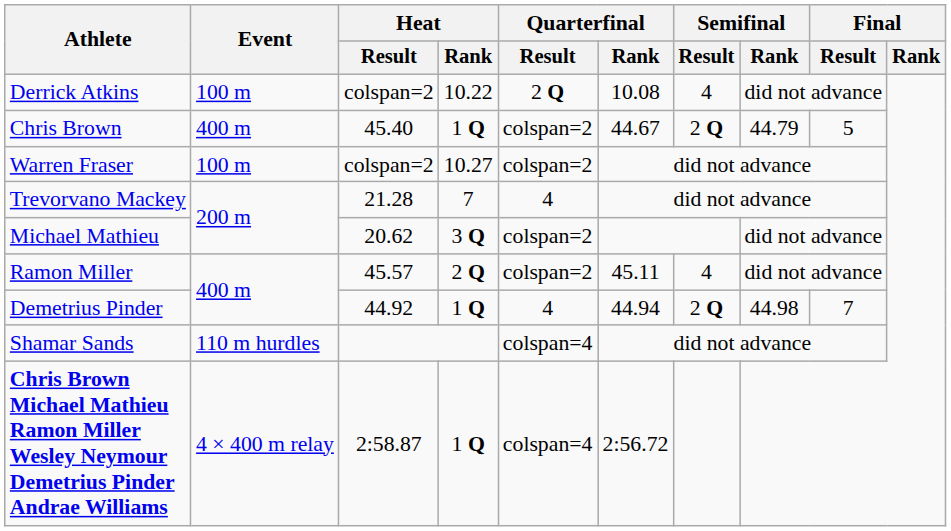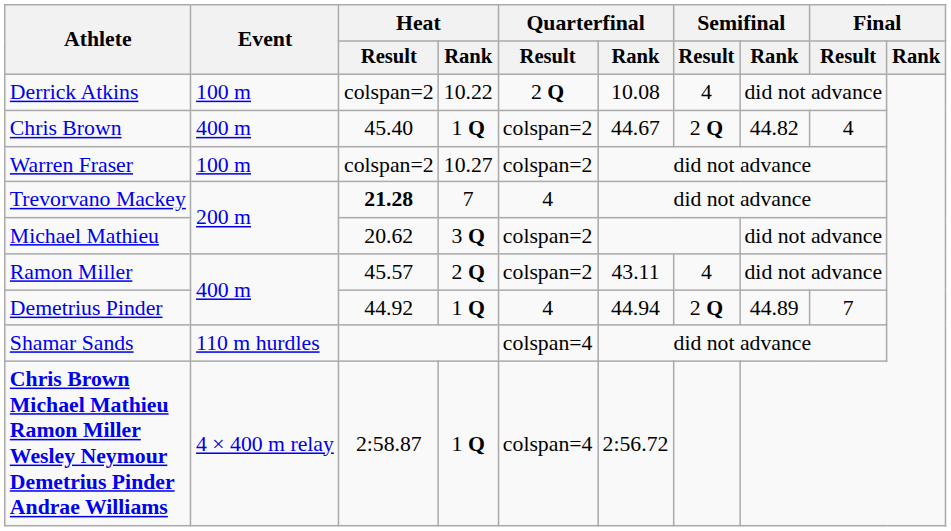Chris Brown | Semifinal / Rank: 44.79 -> 44.82
Chris Brown | Final / Result: 5 -> 4
Trevorvano Mackey | Heat / Result: normal -> bold
Ramon Miller | Quarterfinal / Rank: 45.11 -> 43.11
Demetrius Pinder | Semifinal / Rank: 44.98 -> 44.89
